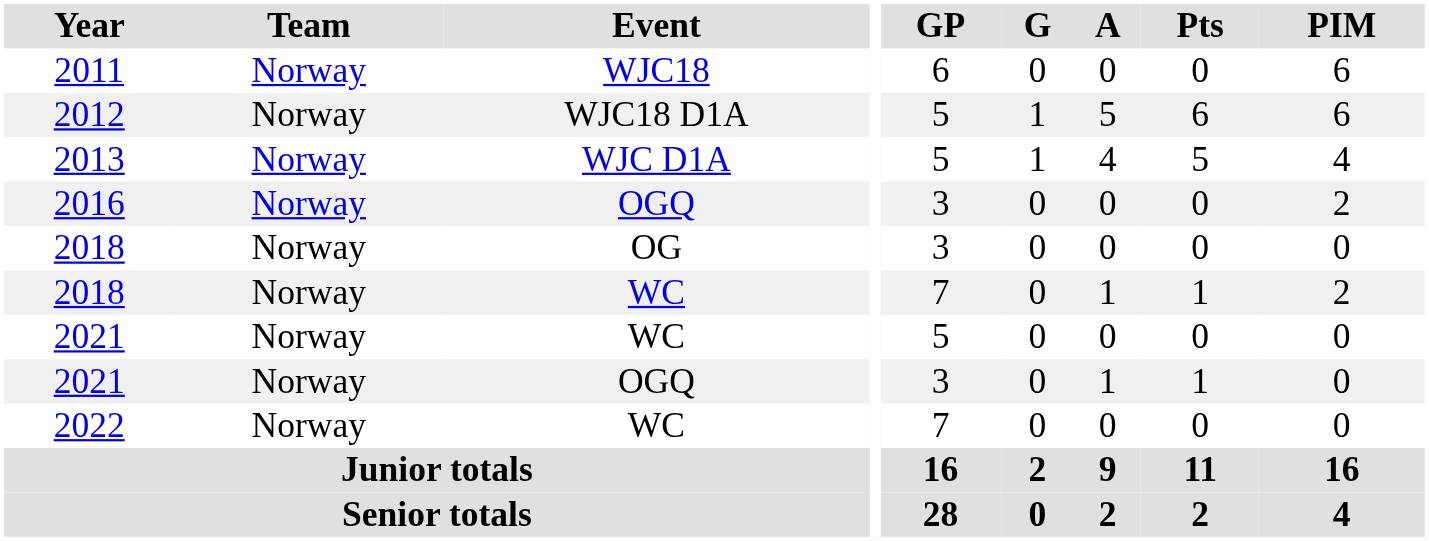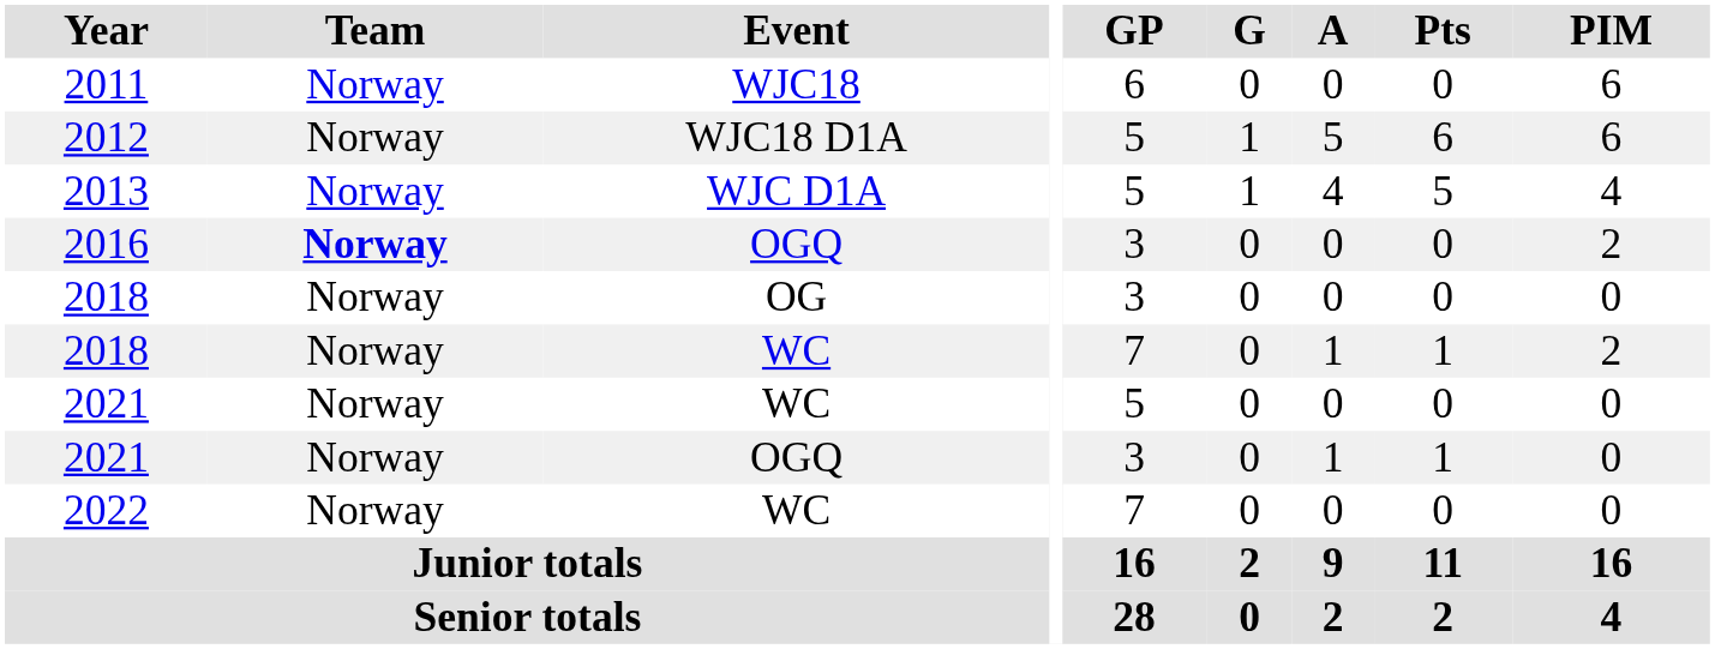2016 | Team: normal -> bold
